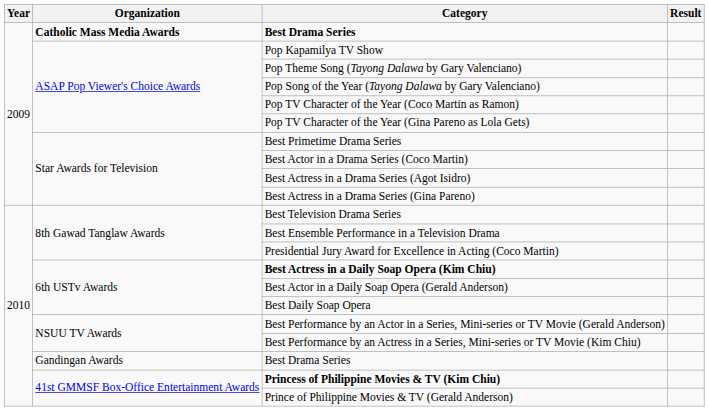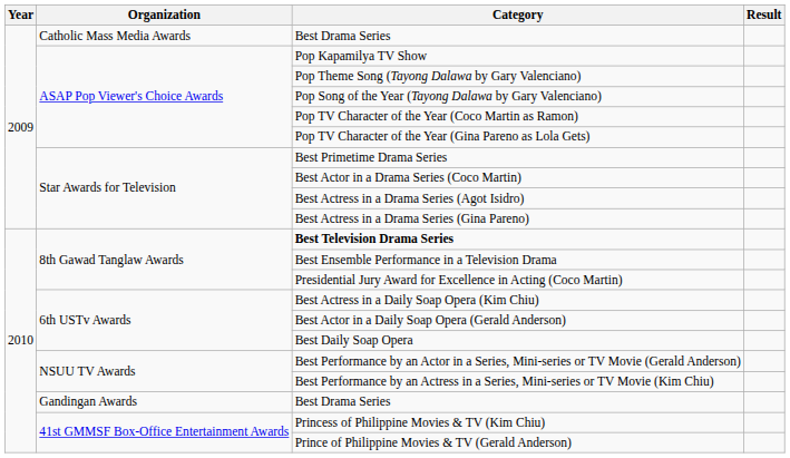Catholic Mass Media Awards / Best Drama Series | Organization: bold -> normal
Catholic Mass Media Awards / Best Drama Series | Category: bold -> normal
Best Television Drama Series | Category: normal -> bold
Best Actress in a Daily Soap Opera (Kim Chiu) | Category: bold -> normal
Princess of Philippine Movies & TV (Kim Chiu) | Category: bold -> normal
